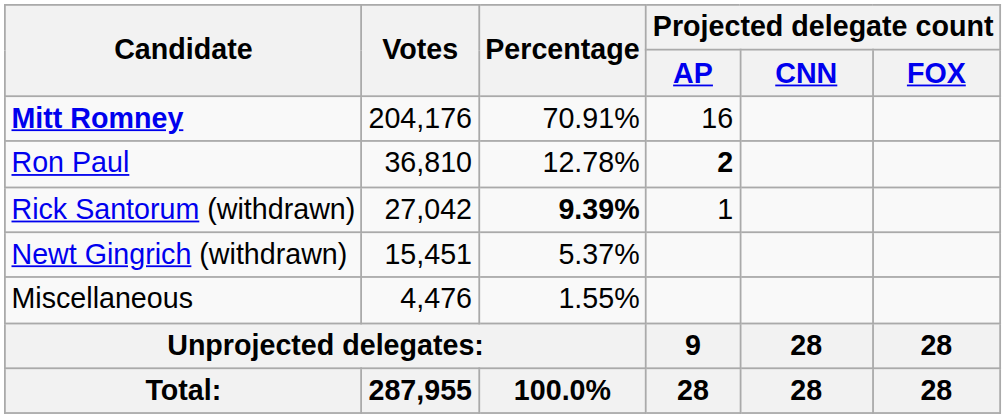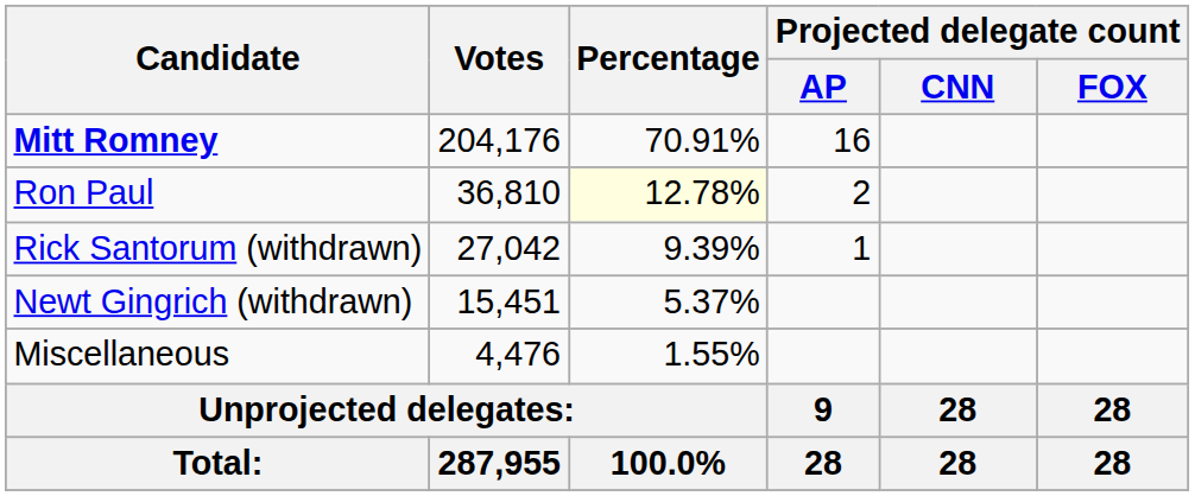Ron Paul | Percentage: no background -> lightyellow background
Ron Paul | Projected delegate count / AP: bold -> normal
Rick Santorum (withdrawn) | Percentage: bold -> normal
